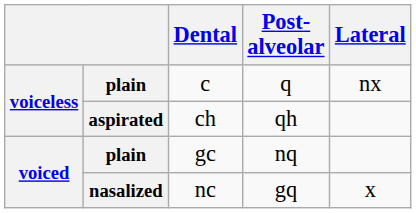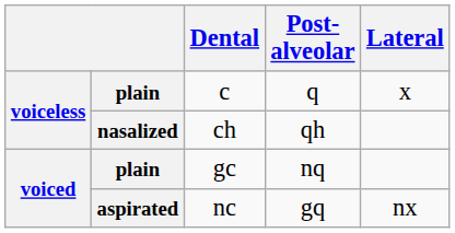c | Lateral: nx -> x
ch | column 2: aspirated -> nasalized
nc | column 2: nasalized -> aspirated
nc | Lateral: x -> nx
